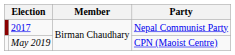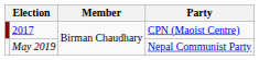2017 | Party: Nepal Communist Party -> CPN (Maoist Centre)
May 2019 | Party: CPN (Maoist Centre) -> Nepal Communist Party
